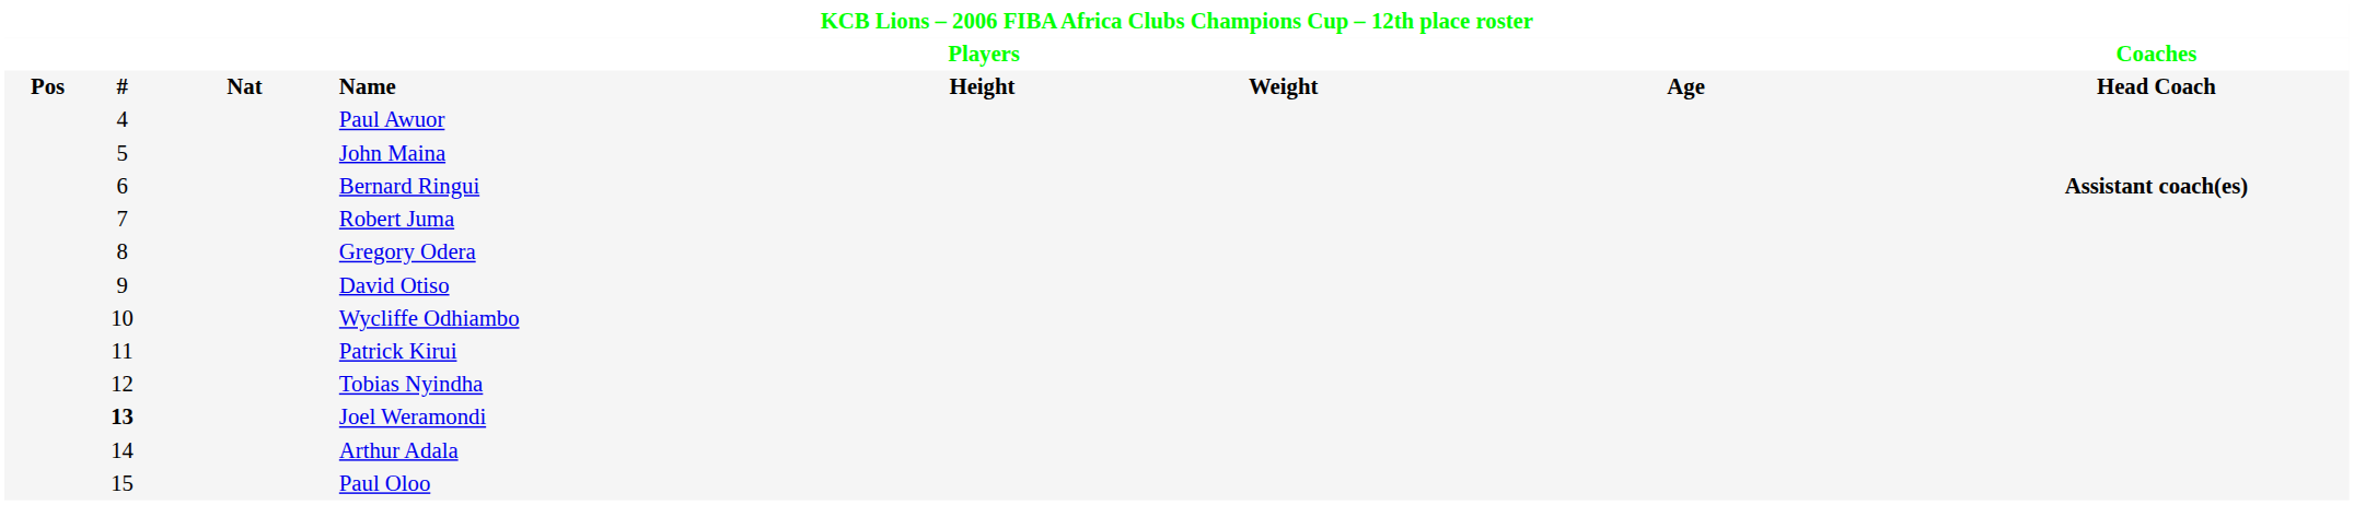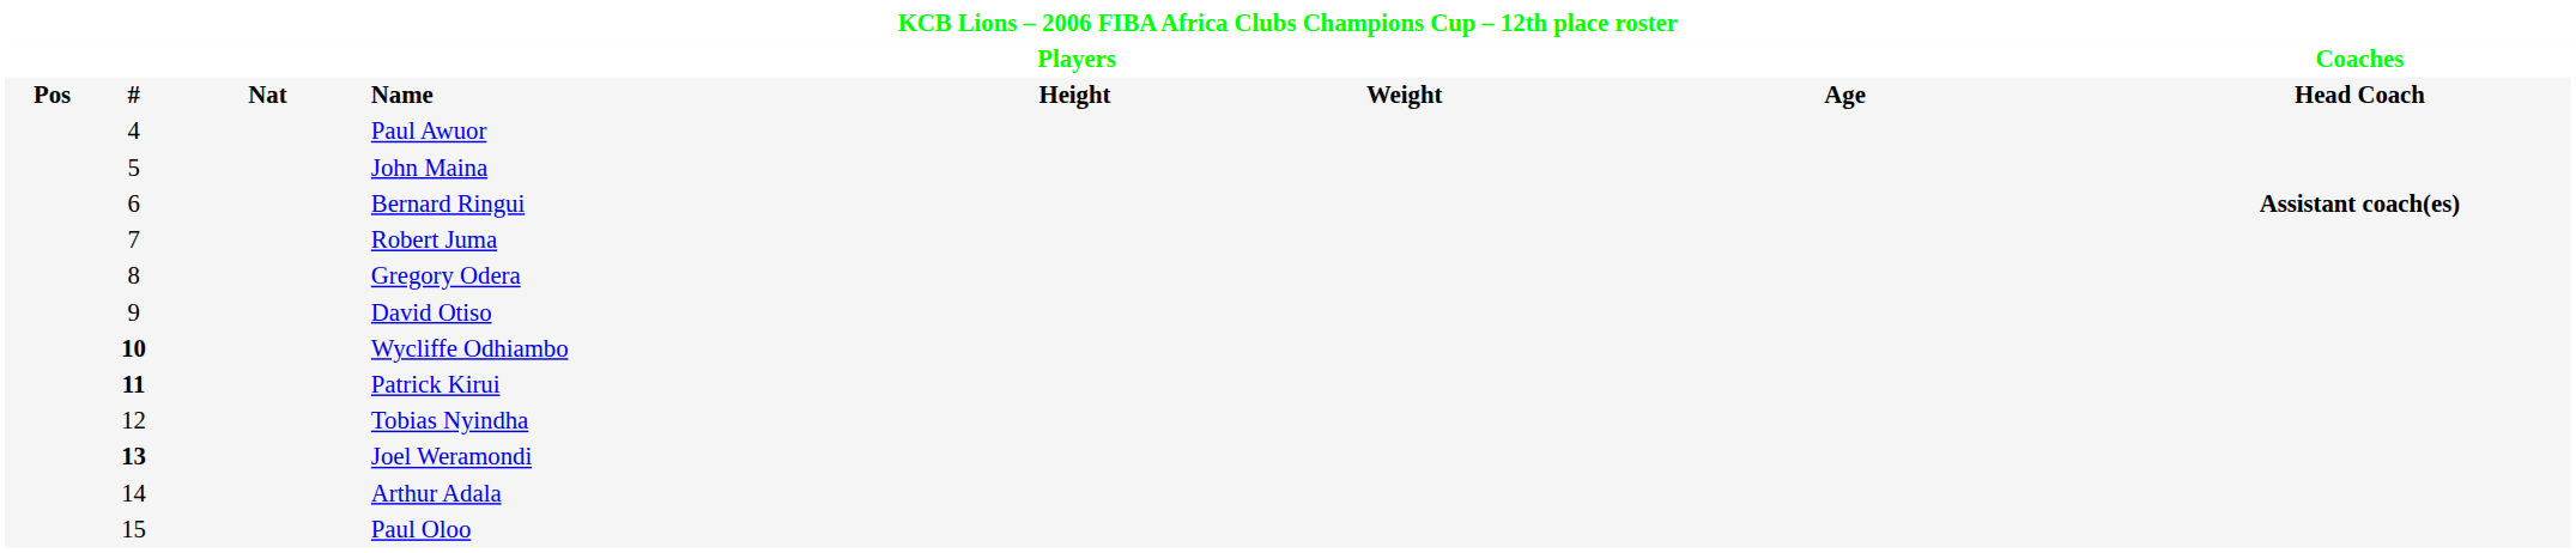Wycliffe Odhiambo | column 2: normal -> bold
Patrick Kirui | column 2: normal -> bold
